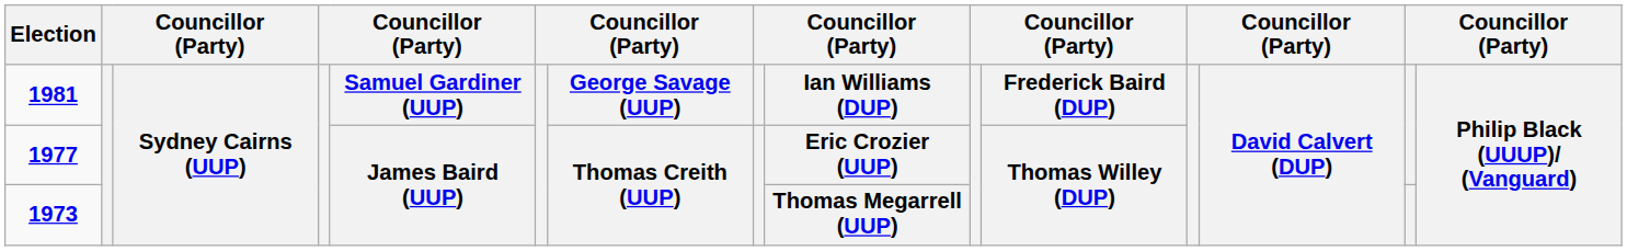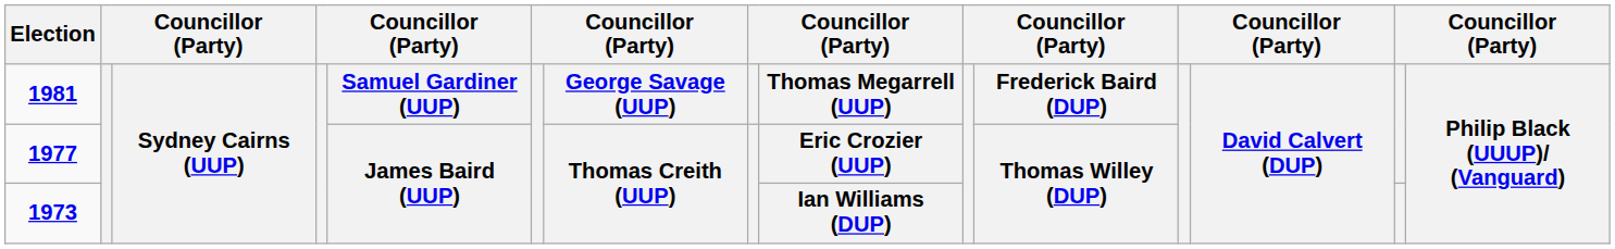1981 | column 9: Ian Williams (DUP) -> Thomas Megarrell (UUP)
1973 | column 9: Thomas Megarrell (UUP) -> Ian Williams (DUP)
